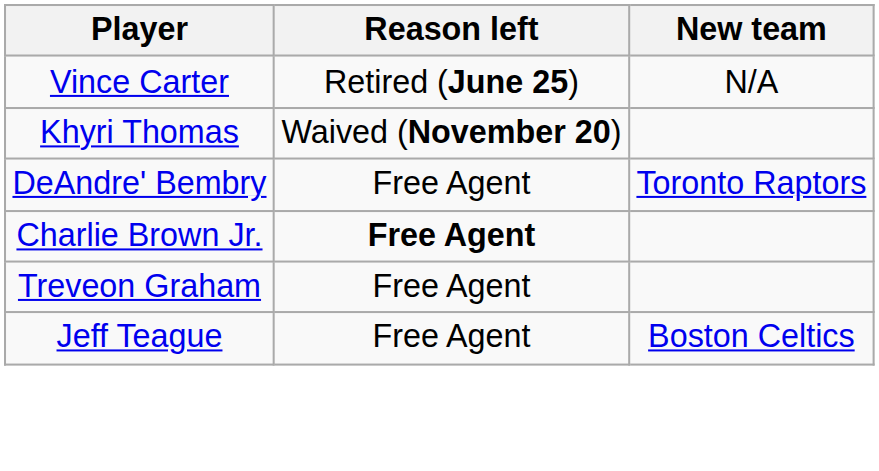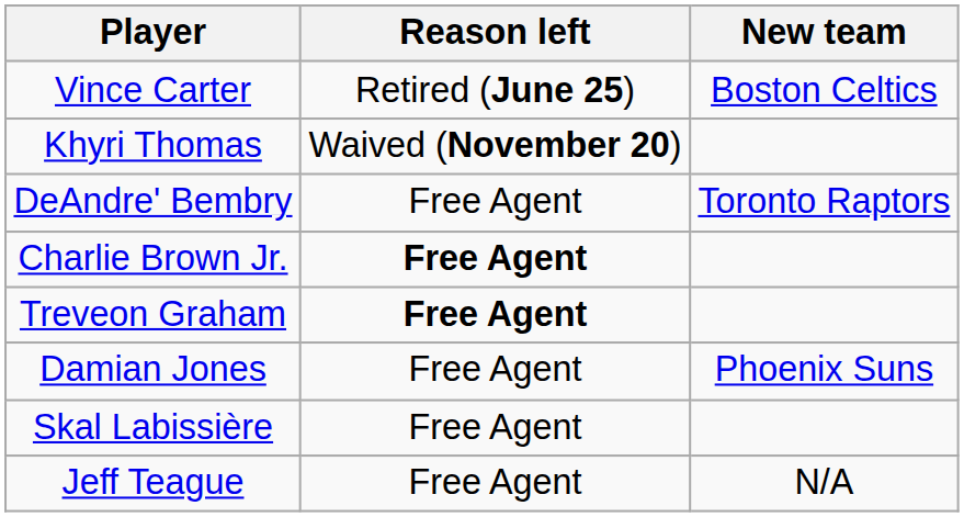Vince Carter | New team: N/A -> Boston Celtics
Treveon Graham | Reason left: normal -> bold
+ row: Damian Jones | Free Agent | Phoenix Suns
+ row: Skal Labissière | Free Agent
Jeff Teague | New team: Boston Celtics -> N/A
